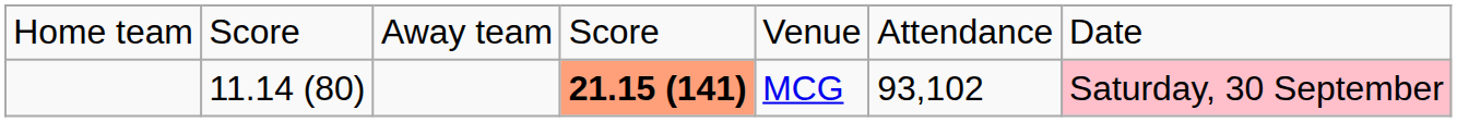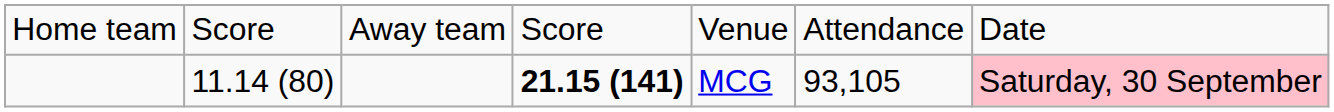row 2 | column 4: lightsalmon background -> no background
row 2 | column 6: 93,102 -> 93,105
